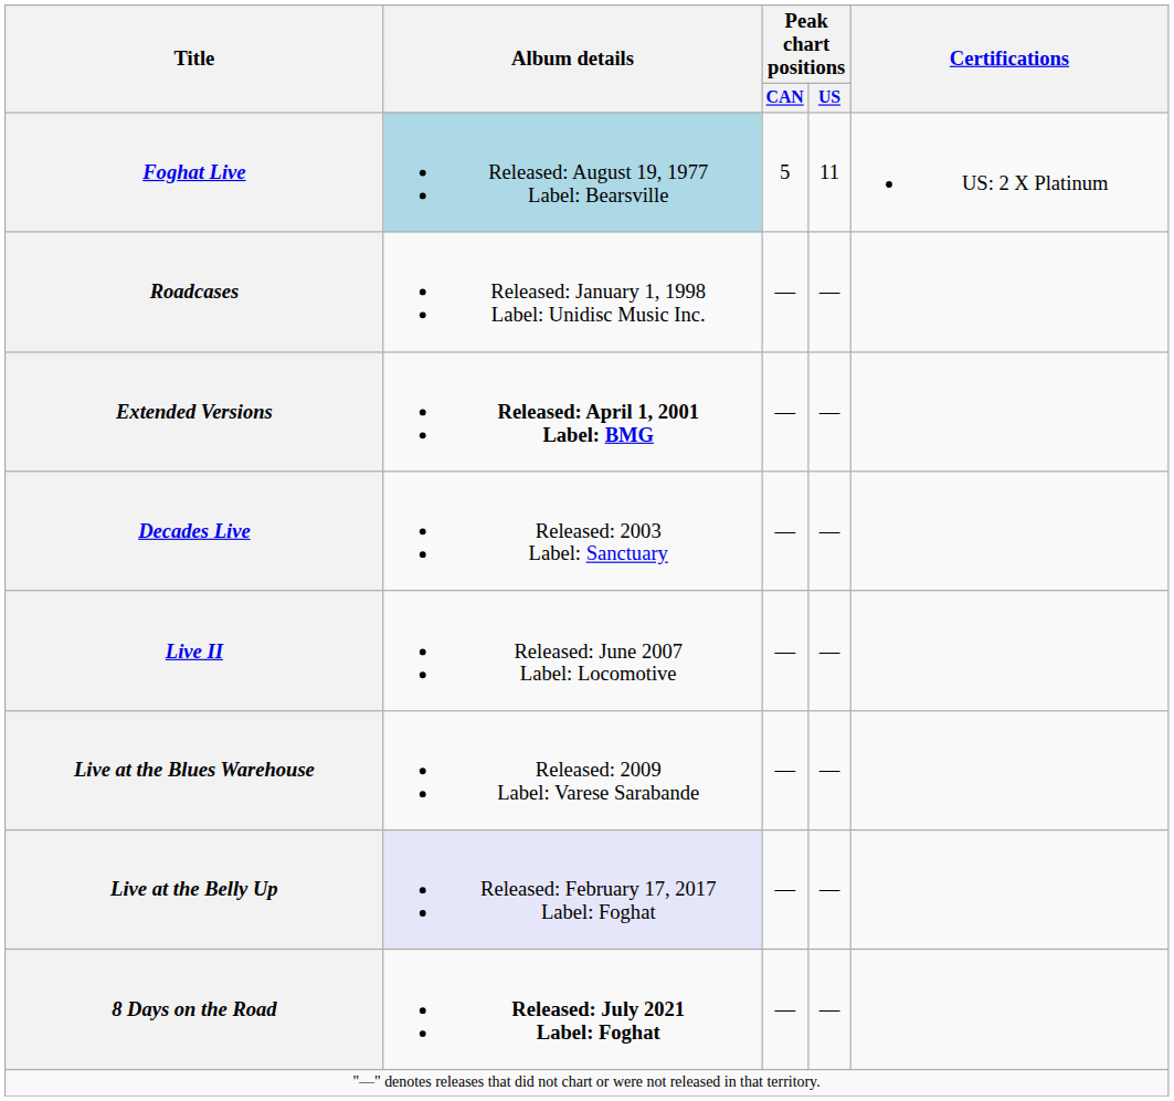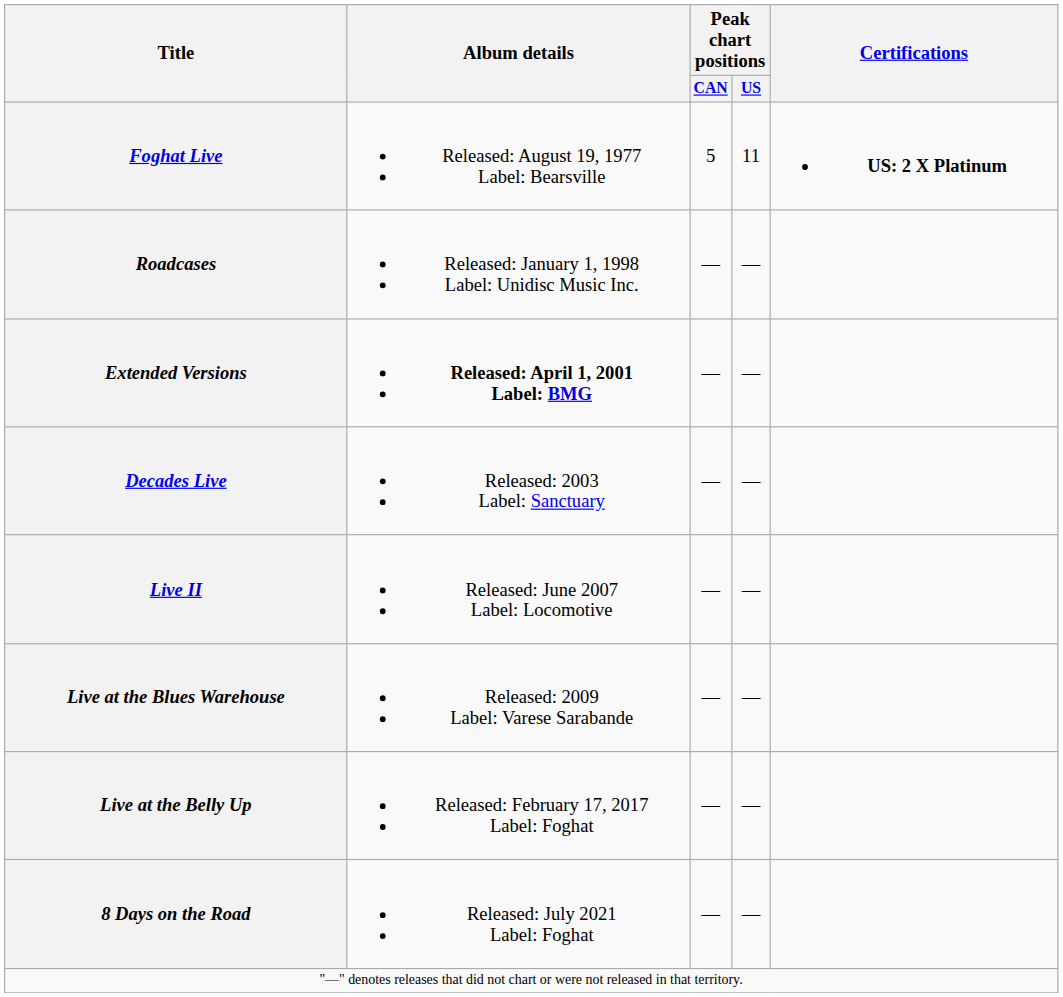Foghat Live | Album details: lightblue background -> no background
Foghat Live | Certifications: normal -> bold
Live at the Belly Up | Album details: lavender background -> no background
8 Days on the Road | Album details: bold -> normal
